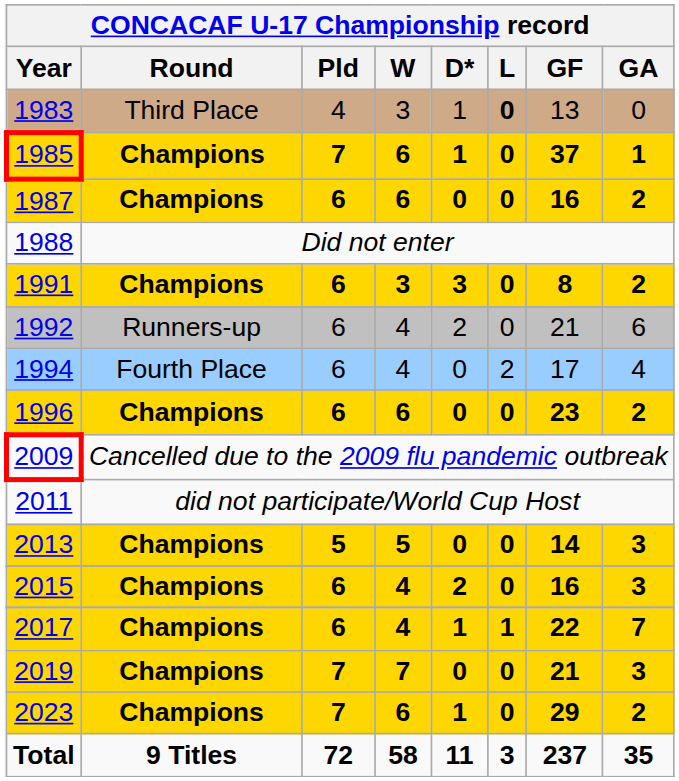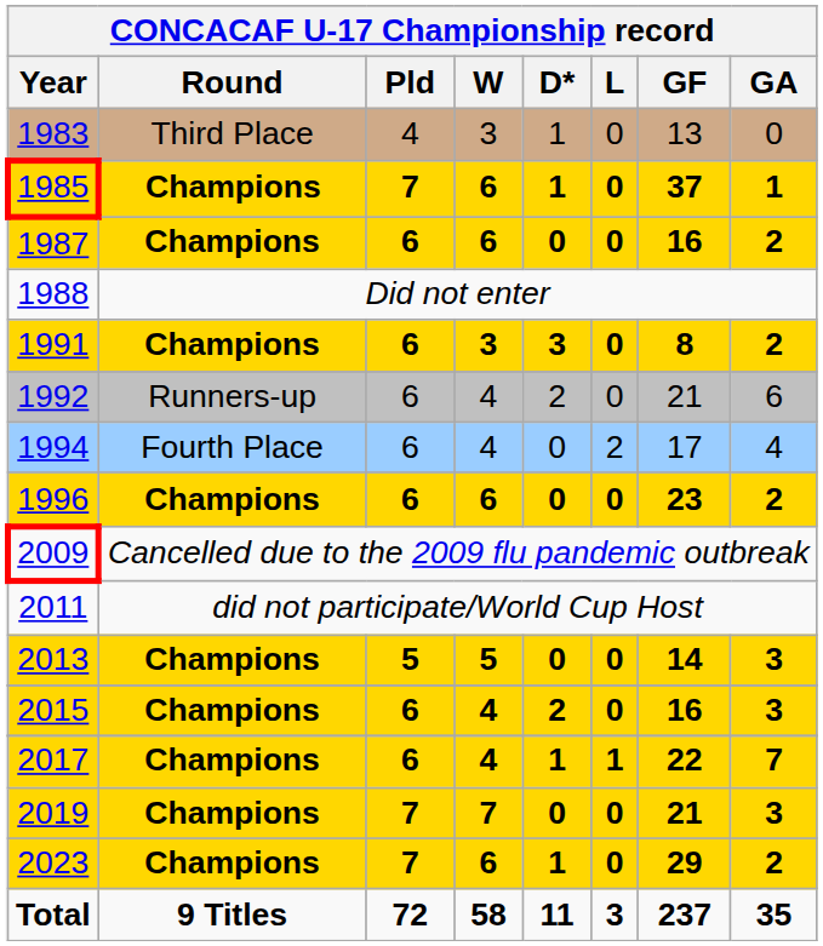1983 | L: bold -> normal
